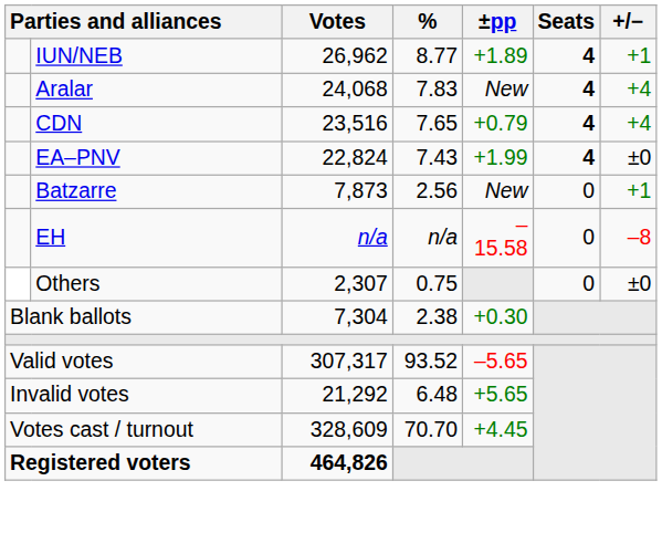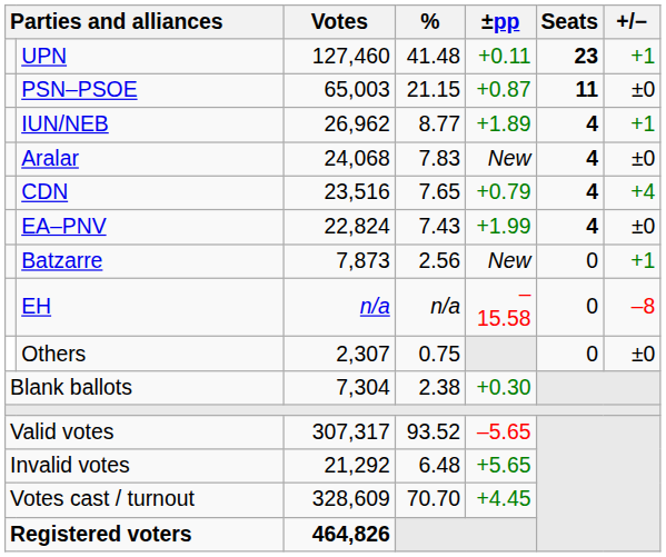+ row: UPN | 127,460 | 41.48 | +0.11 | 23 | +1
+ row: PSN–PSOE | 65,003 | 21.15 | +0.87 | 11 | ±0
Aralar | +/−: +4 -> ±0
